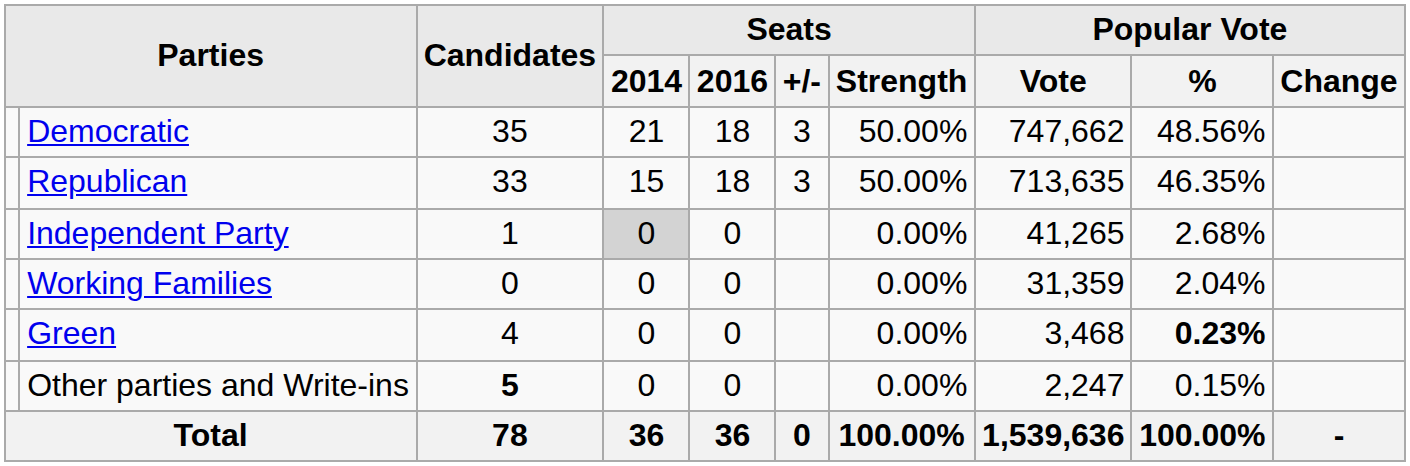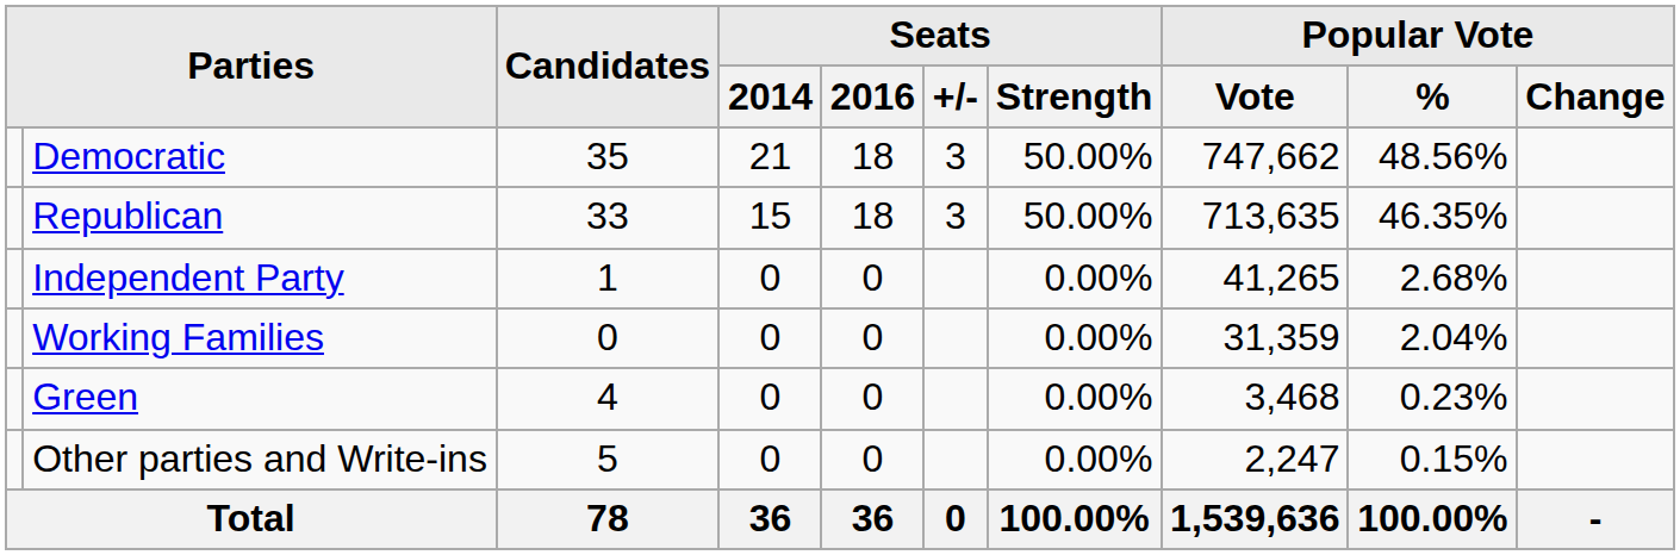Independent Party | Seats / 2014: lightgrey background -> no background
Green | Popular Vote / %: bold -> normal
Other parties and Write-ins | Candidates: bold -> normal
